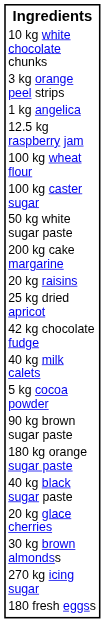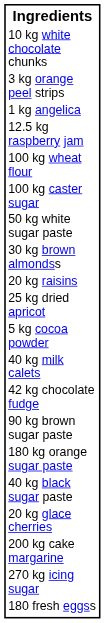row 9 | column 1: 200 kg cake margarine -> 30 kg brown almondss
row 12 | column 1: 42 kg chocolate fudge -> 5 kg cocoa powder
row 14 | column 1: 5 kg cocoa powder -> 42 kg chocolate fudge
row 19 | column 1: 30 kg brown almondss -> 200 kg cake margarine
